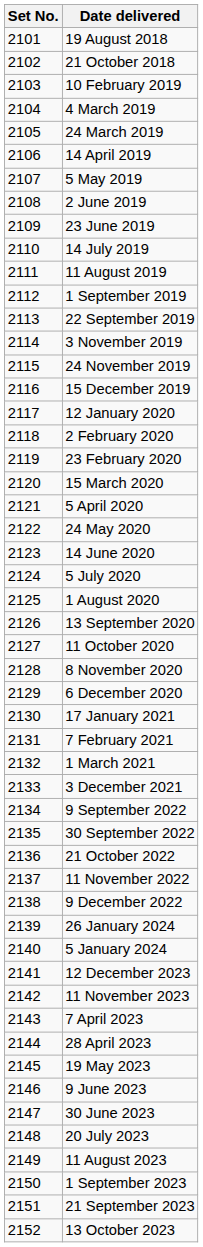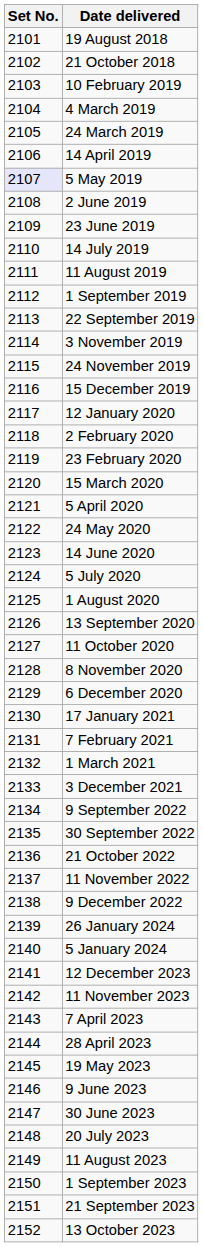5 May 2019 | Set No.: no background -> lavender background
